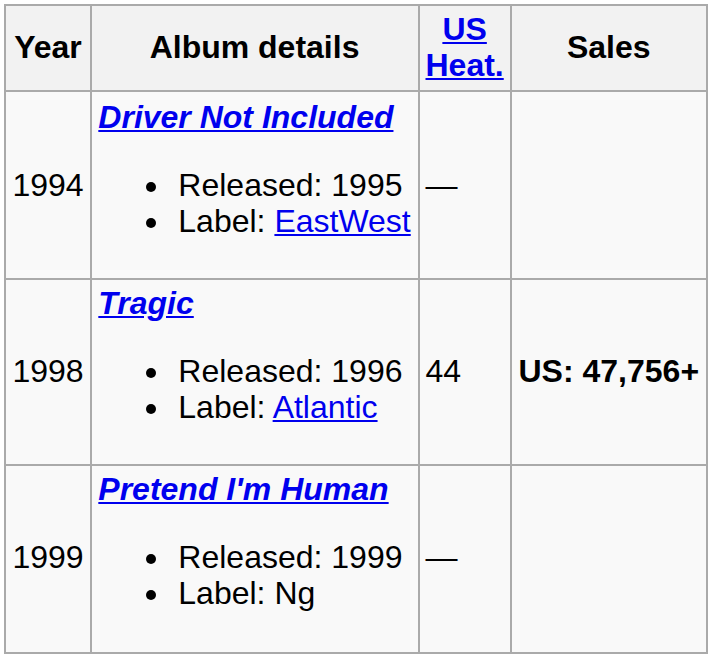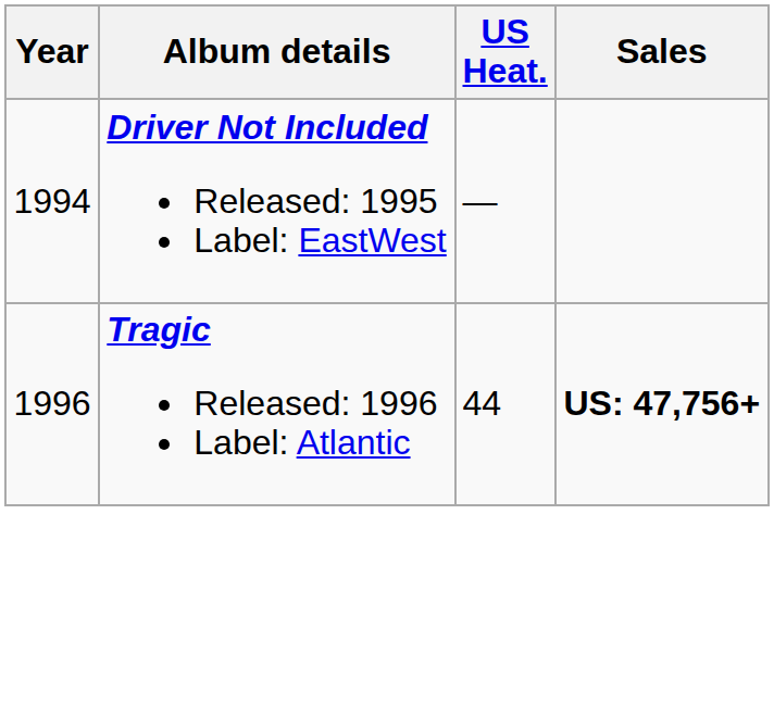Tragic Released: 1996 Label: Atlantic | Year: 1998 -> 1996
- row: 1999 | Pretend I'm Human Released: 1999 Label: Ng | —
